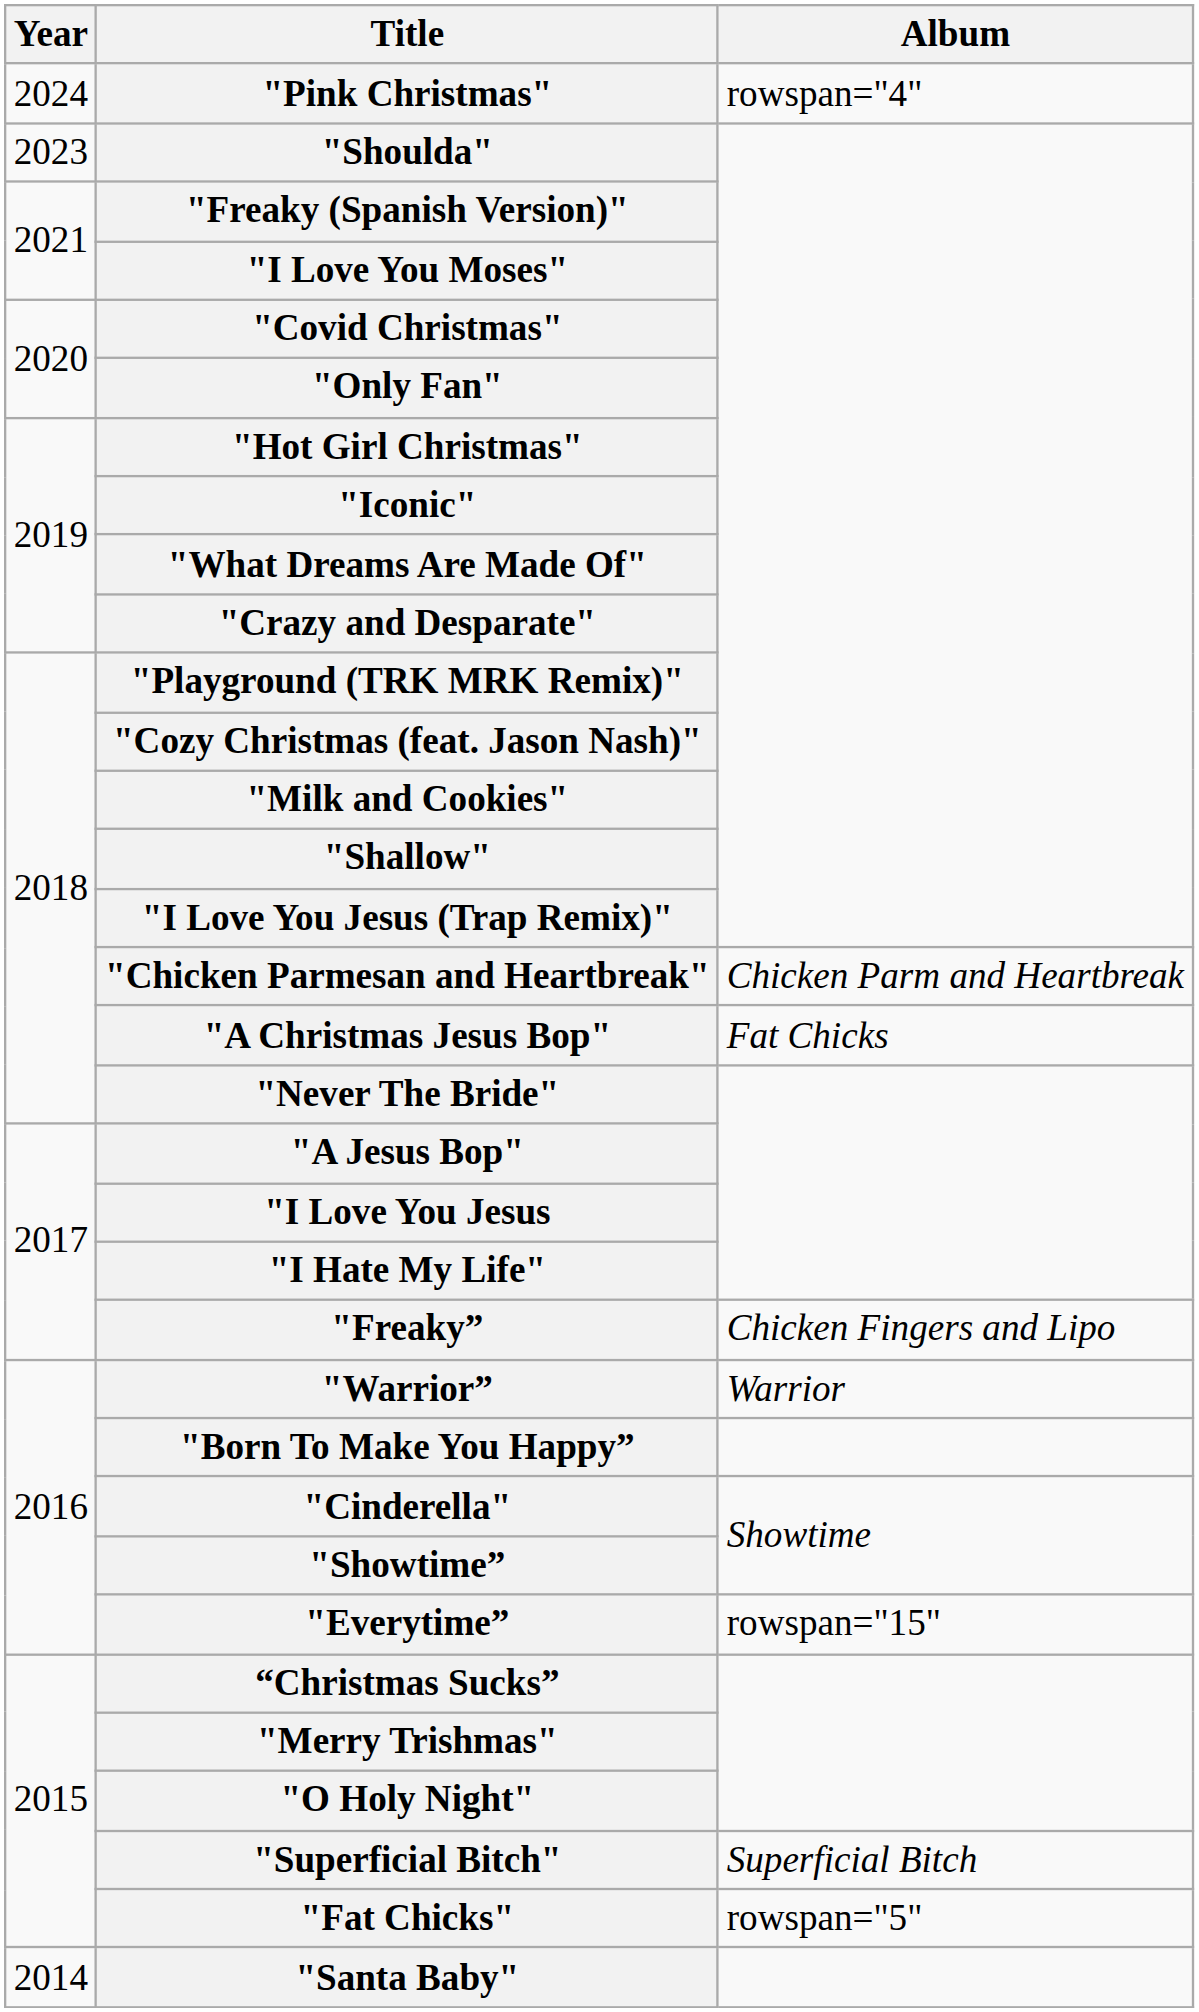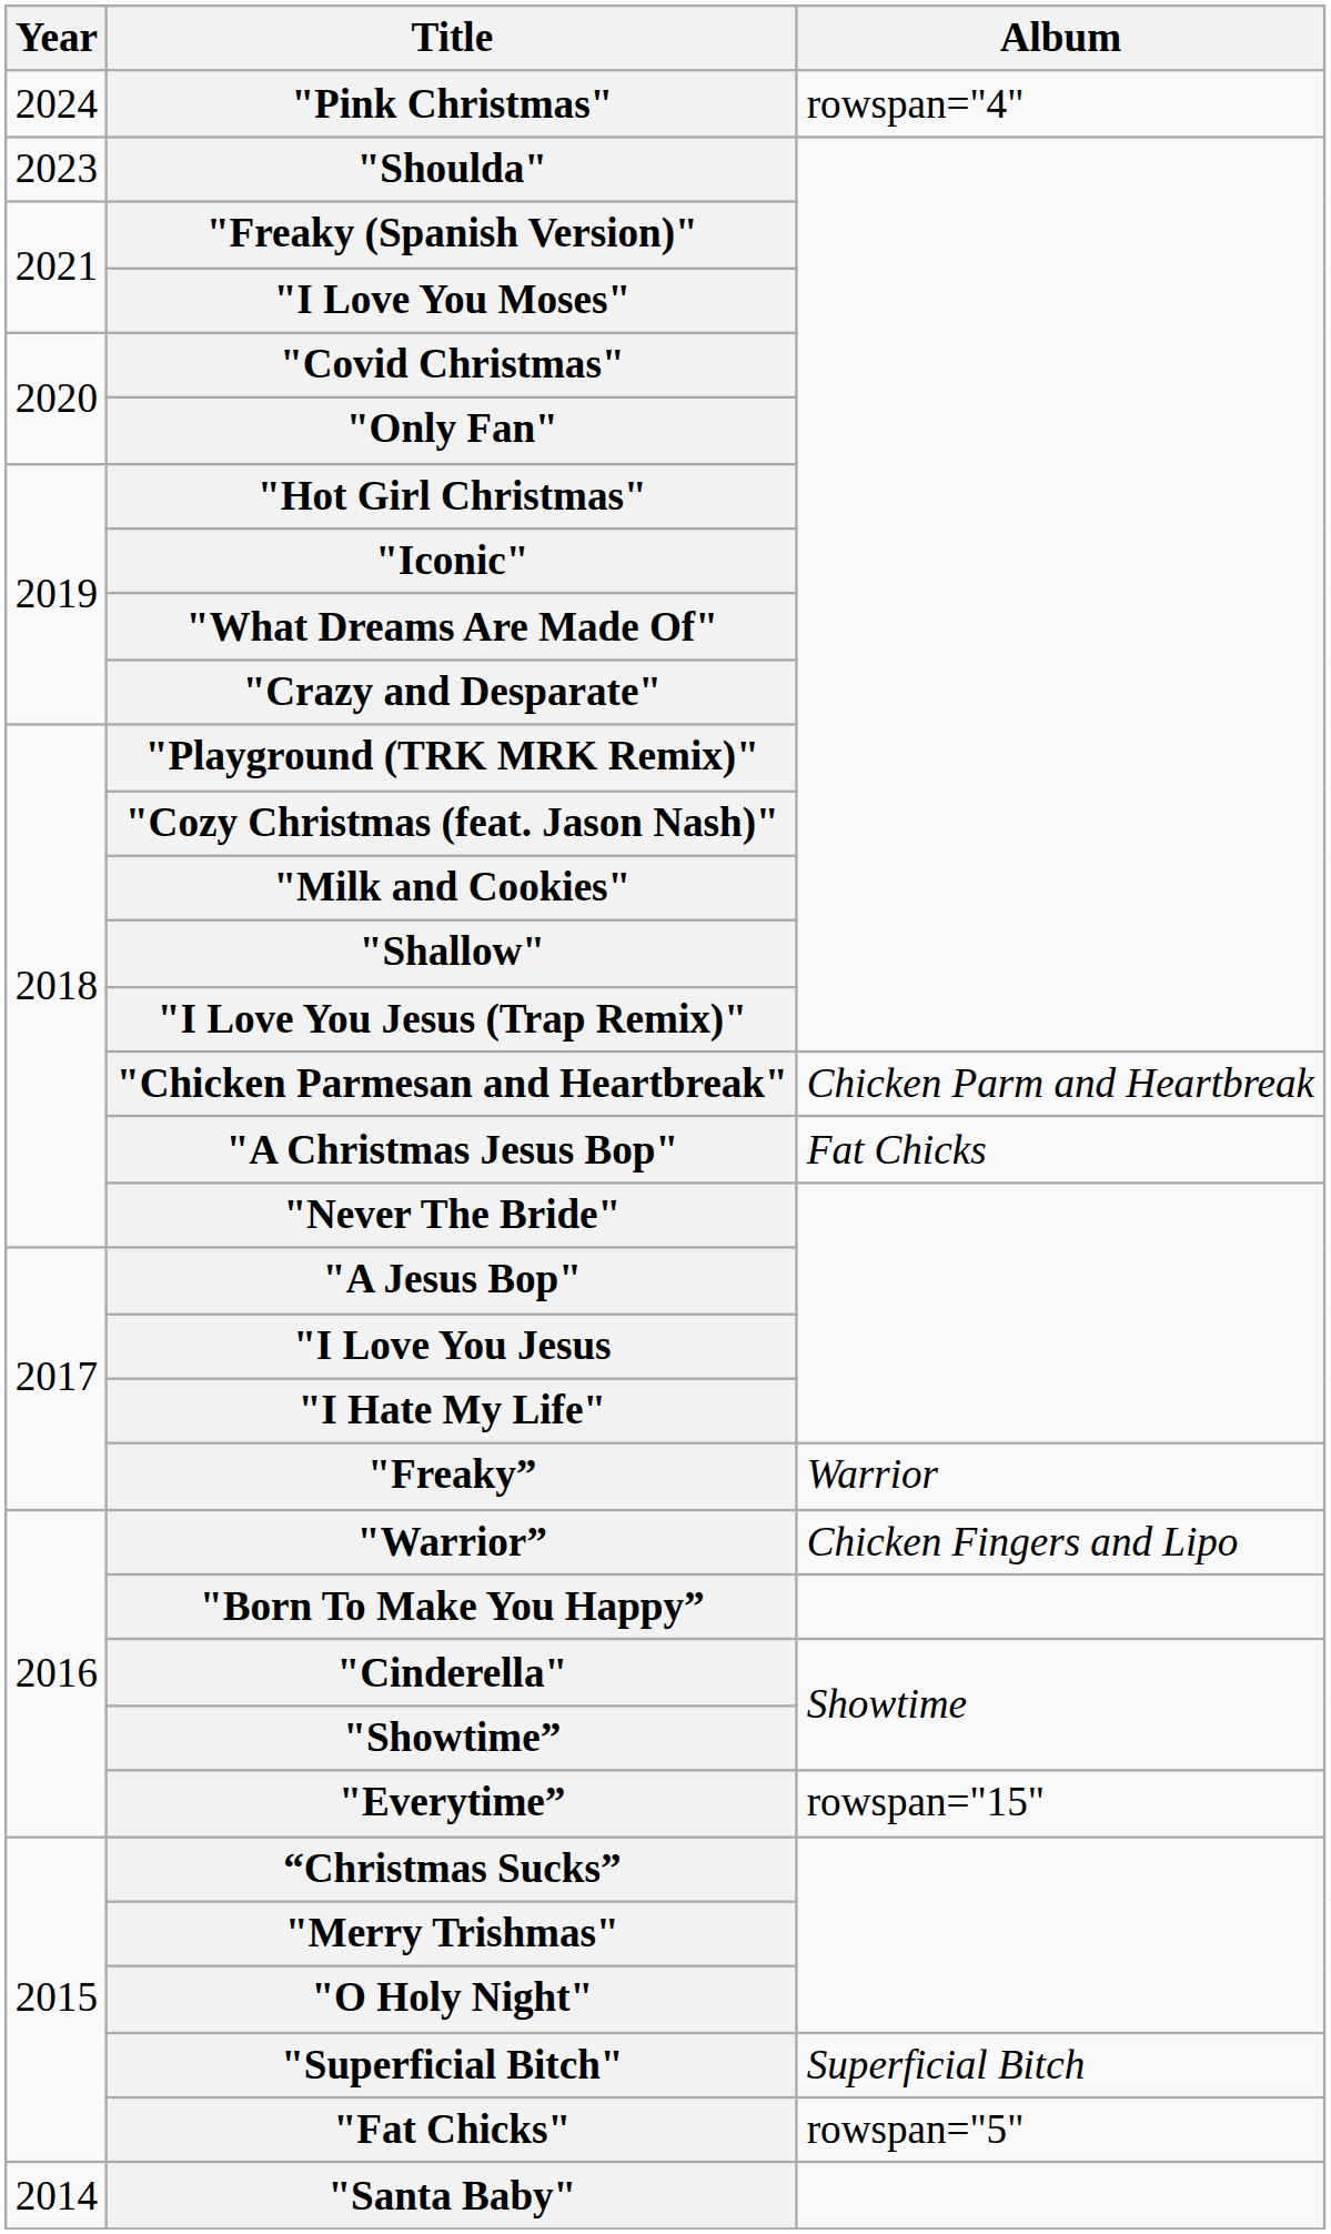"Freaky” | Album: Chicken Fingers and Lipo -> Warrior
"Warrior” | Album: Warrior -> Chicken Fingers and Lipo
